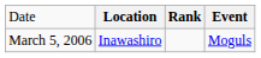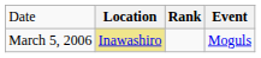March 5, 2006 | column 2: no background -> khaki background
